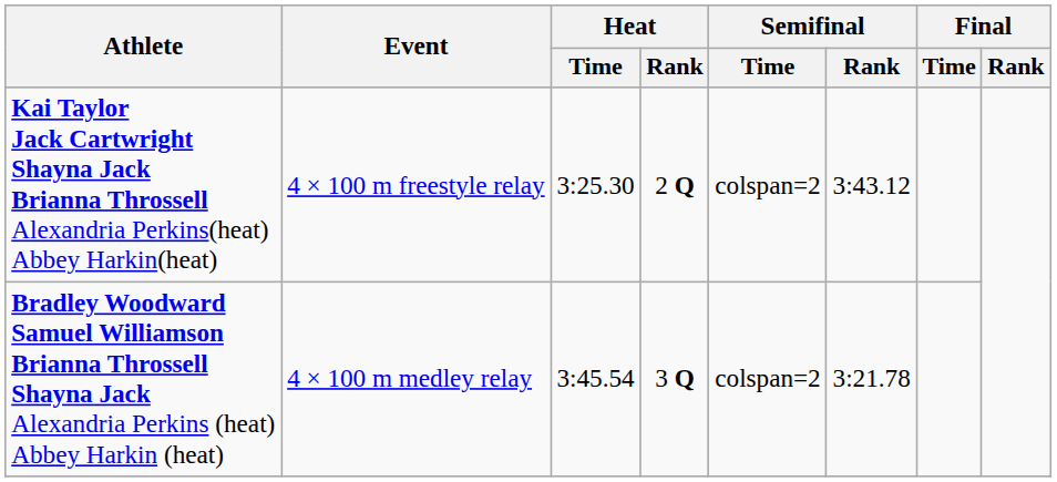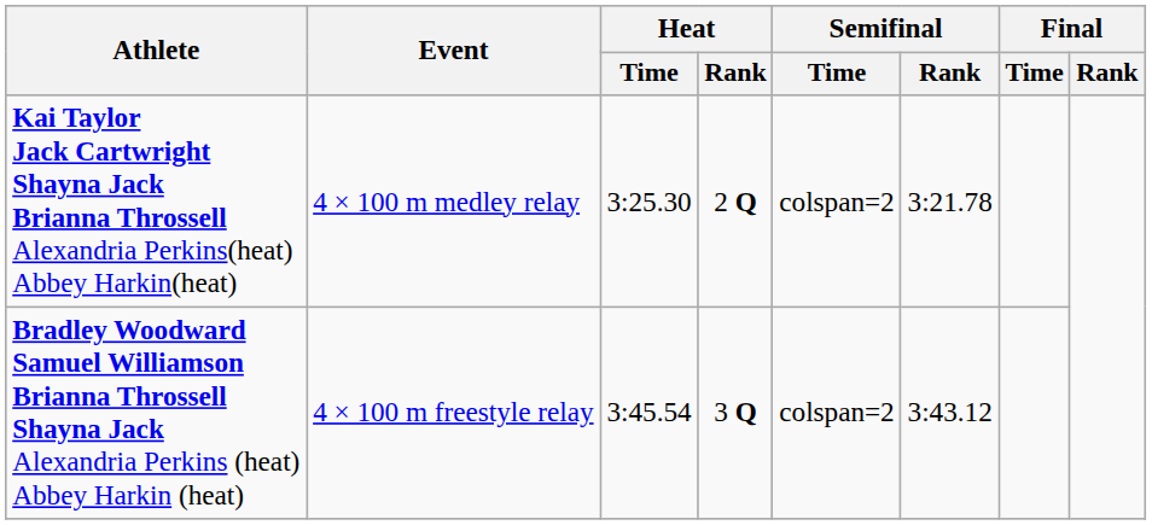row 3 | Event: 4 × 100 m freestyle relay -> 4 × 100 m medley relay
row 3 | Semifinal / Rank: 3:43.12 -> 3:21.78
row 4 | Event: 4 × 100 m medley relay -> 4 × 100 m freestyle relay
row 4 | Semifinal / Rank: 3:21.78 -> 3:43.12
